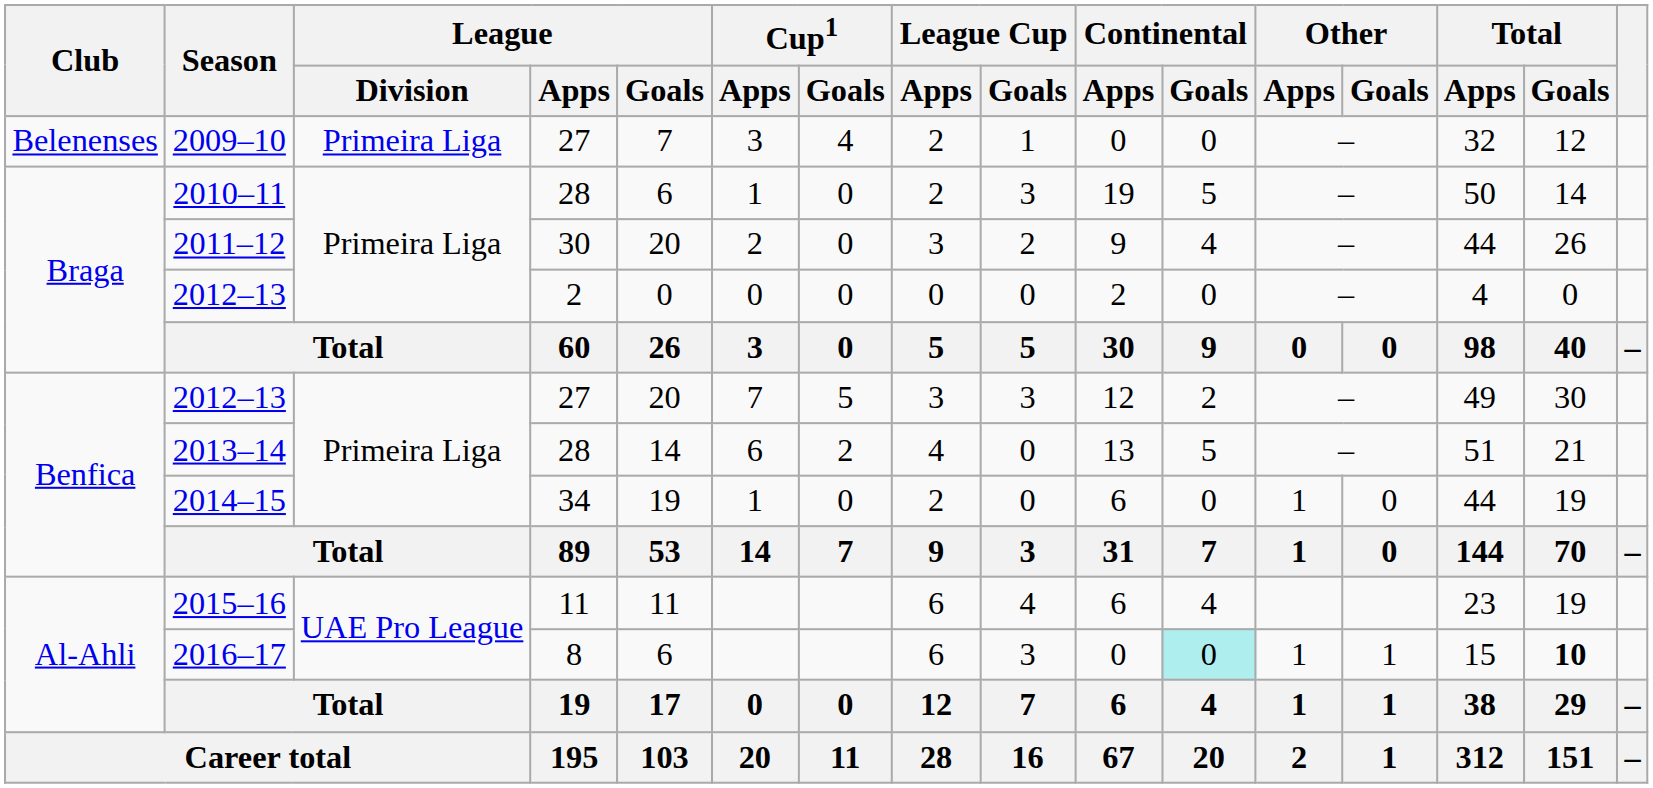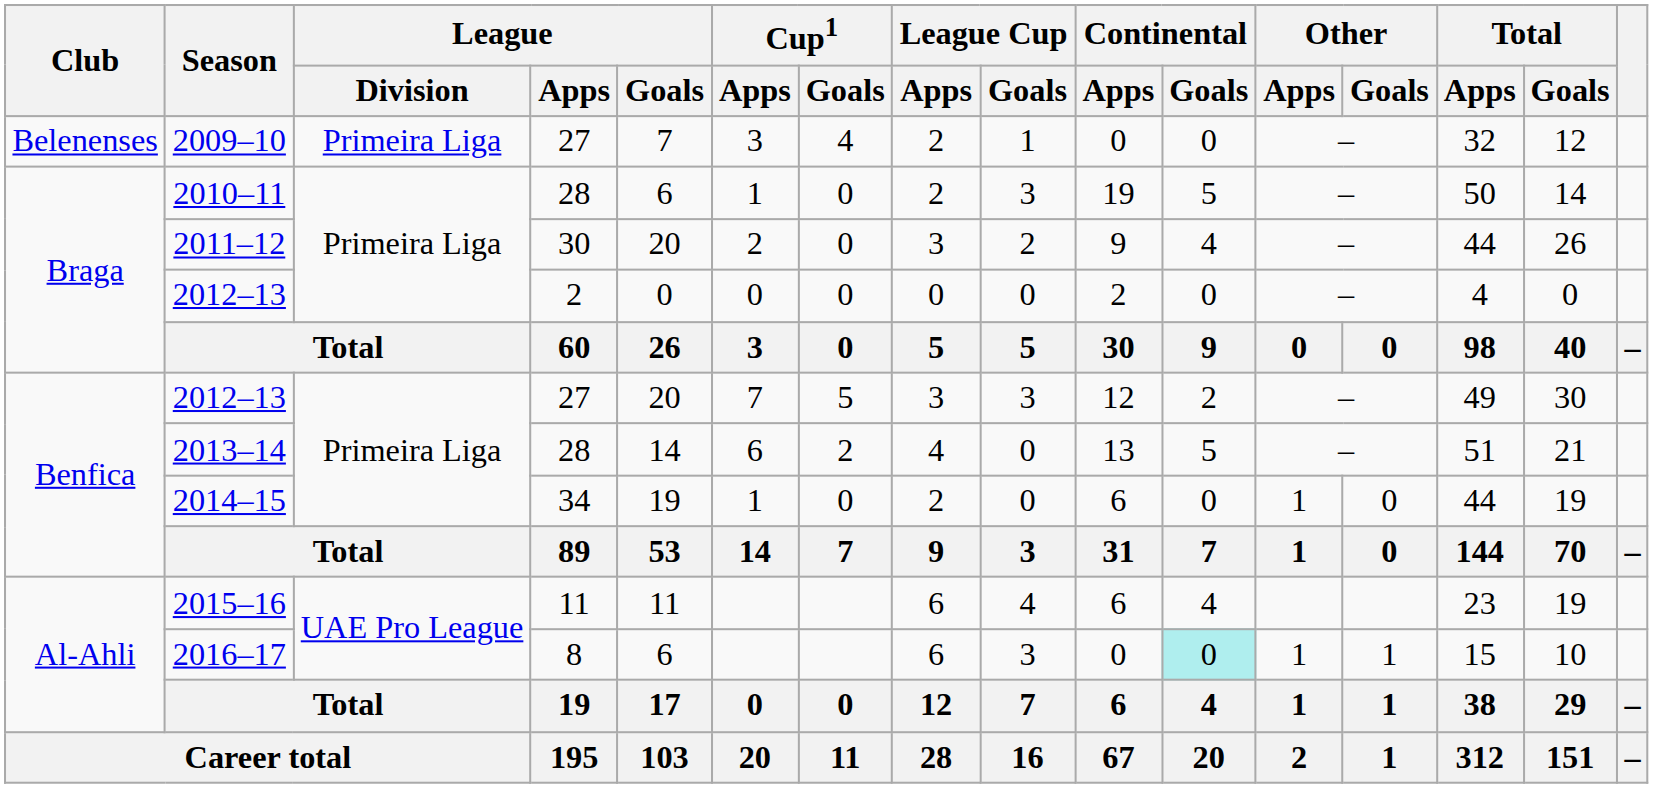2016–17 | Total / Goals: bold -> normal
